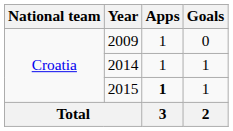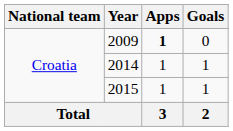2009 | Apps: normal -> bold
2015 | Apps: bold -> normal
